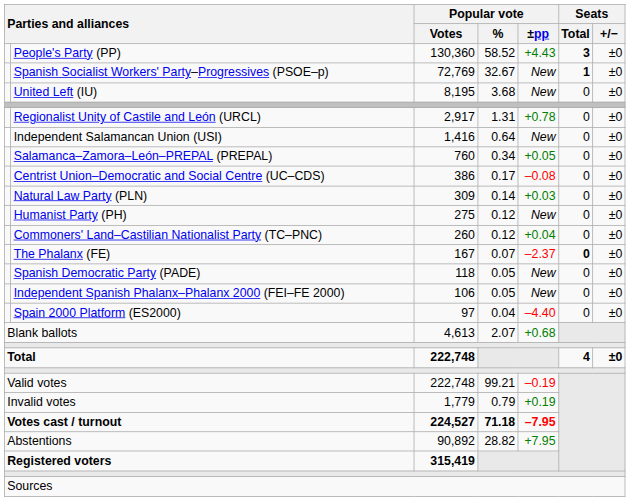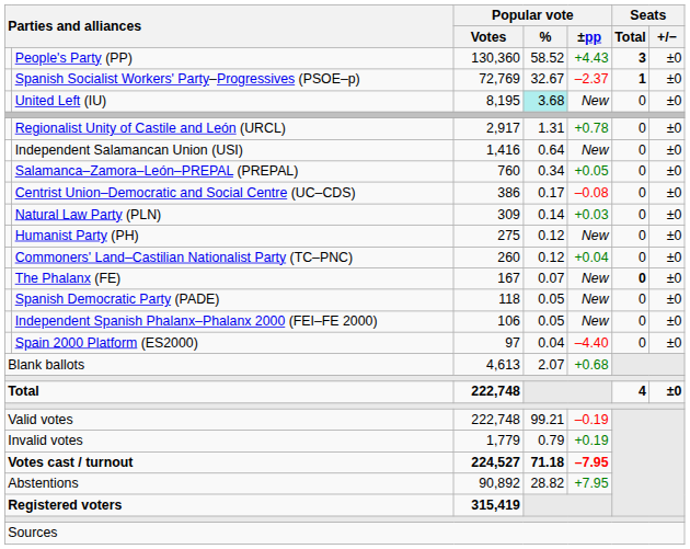Spanish Socialist Workers' Party–Progressives (PSOE–p) | Popular vote / ±pp: New -> –2.37
United Left (IU) | Popular vote / %: no background -> paleturquoise background
The Phalanx (FE) | Popular vote / ±pp: –2.37 -> New
